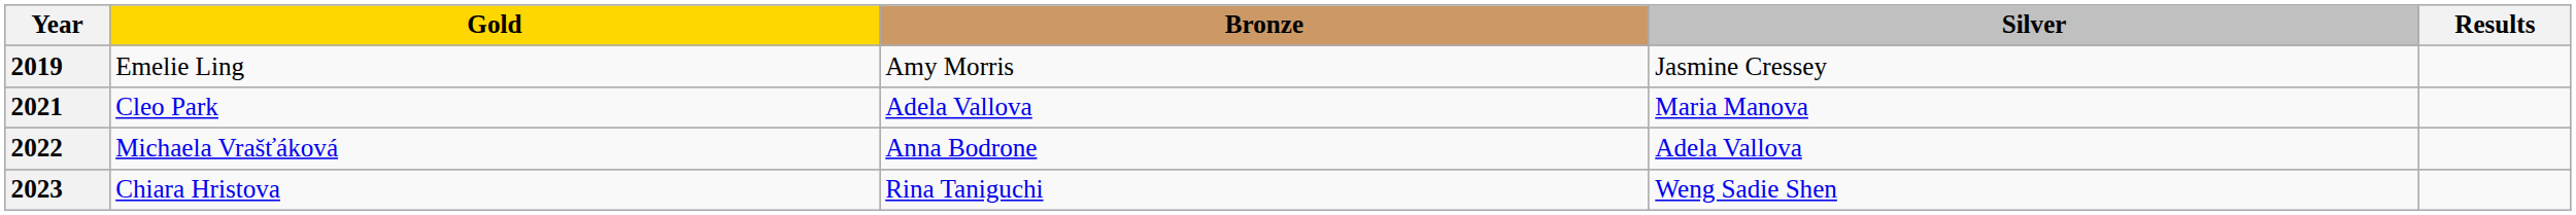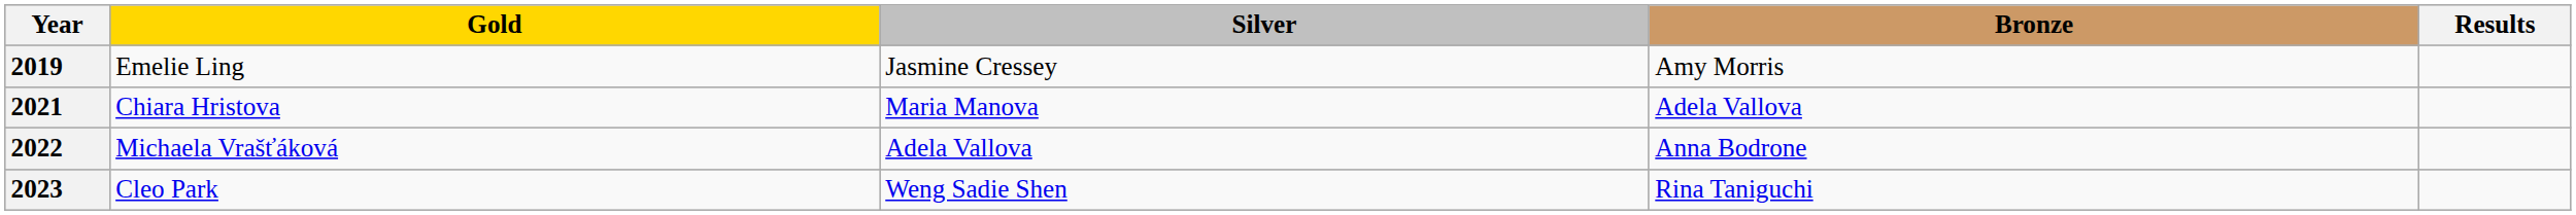columns swapped: Silver <-> Bronze
2021 | Gold: Cleo Park -> Chiara Hristova
2023 | Gold: Chiara Hristova -> Cleo Park
